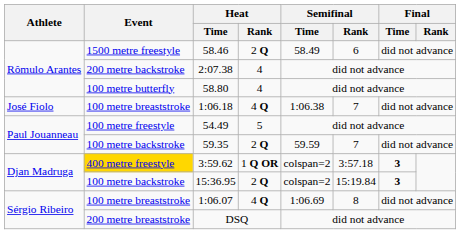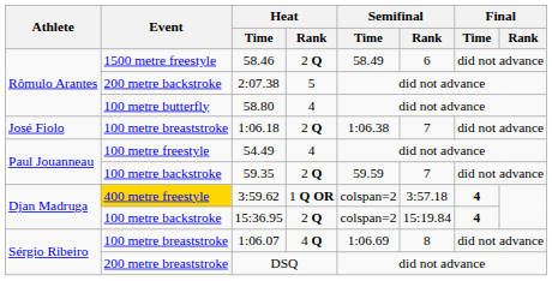2:07.38 | Heat / Rank: 4 -> 5
1:06.18 | Heat / Rank: 4 Q -> 2 Q
54.49 | Heat / Rank: 5 -> 4
3:59.62 | Final / Time: 3 -> 4
15:36.95 | Final / Time: 3 -> 4
